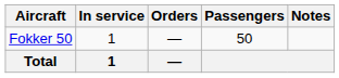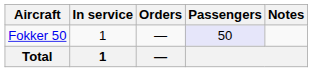Fokker 50 | Passengers: no background -> lavender background
